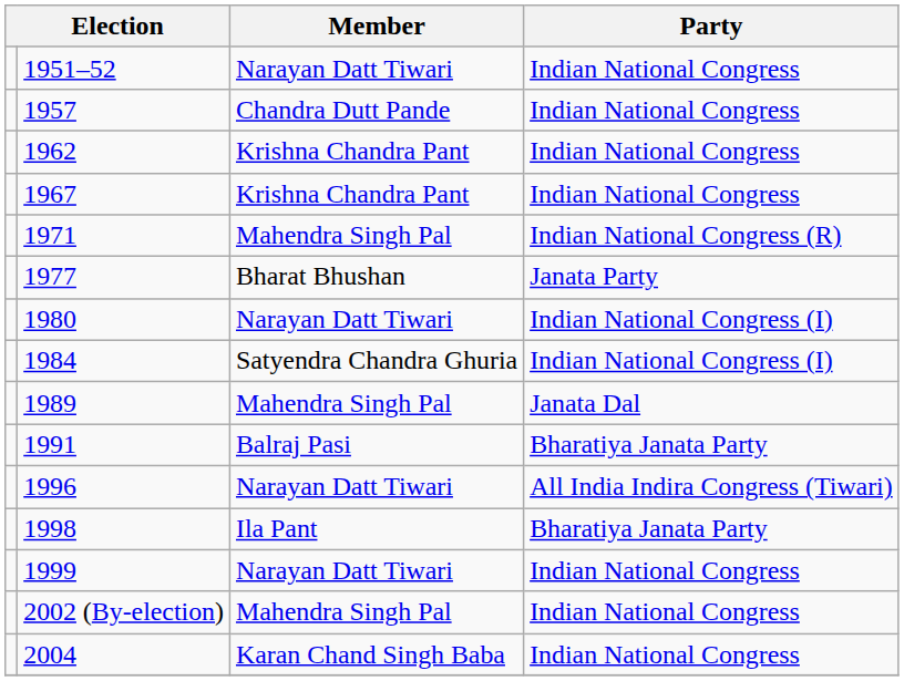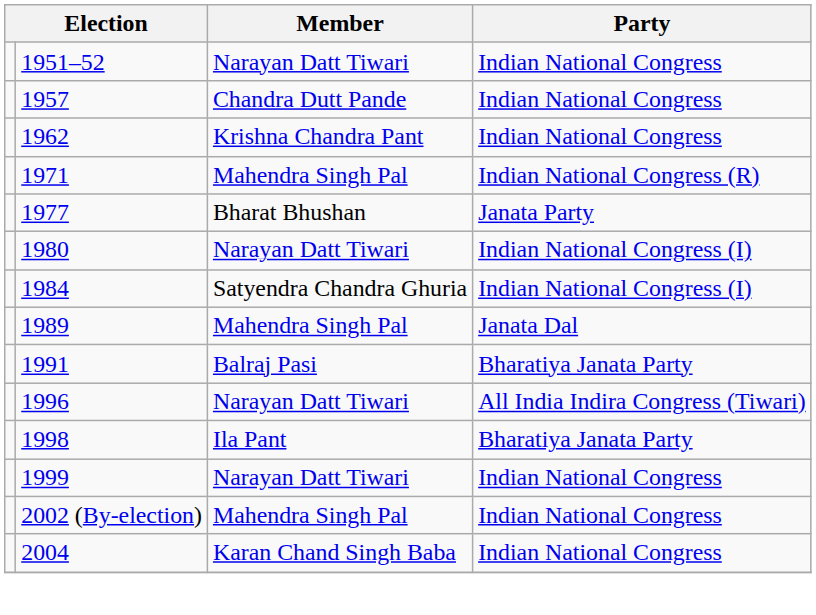- row: 1967 | Krishna Chandra Pant | Indian National Congress
